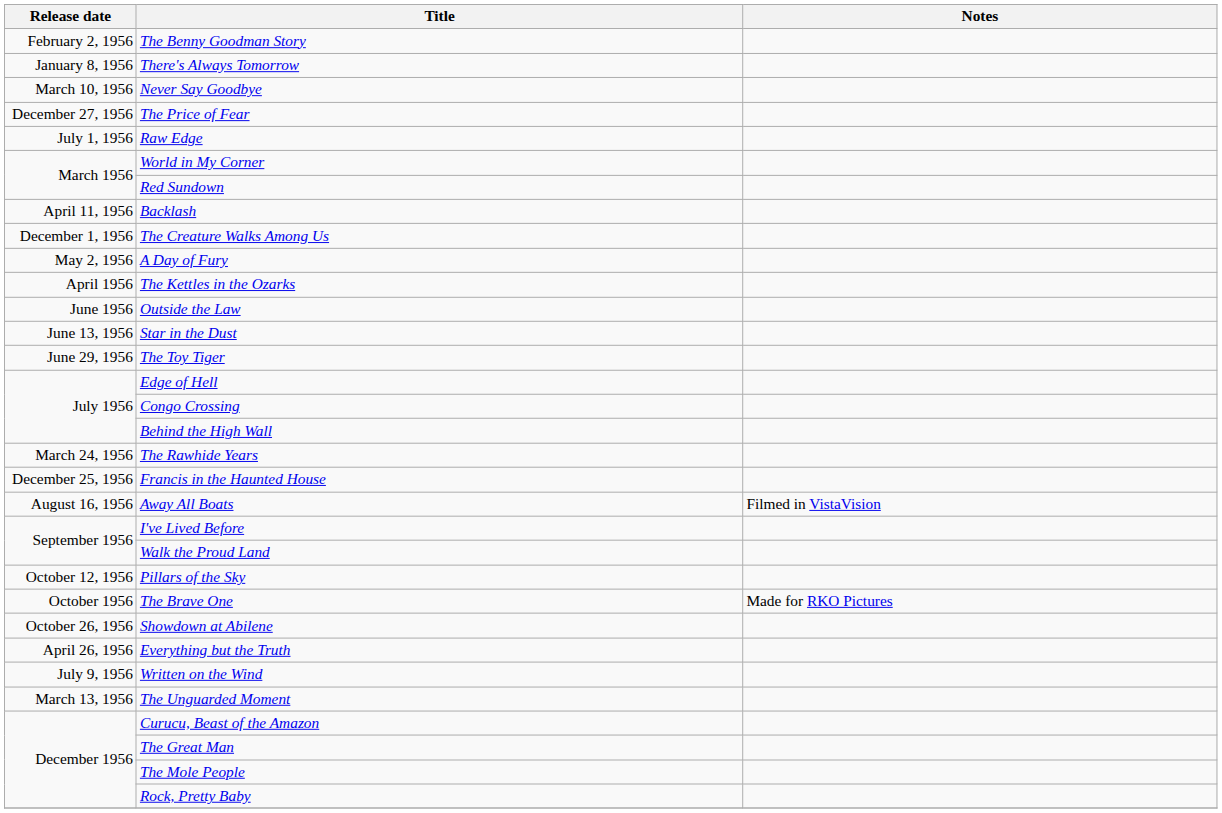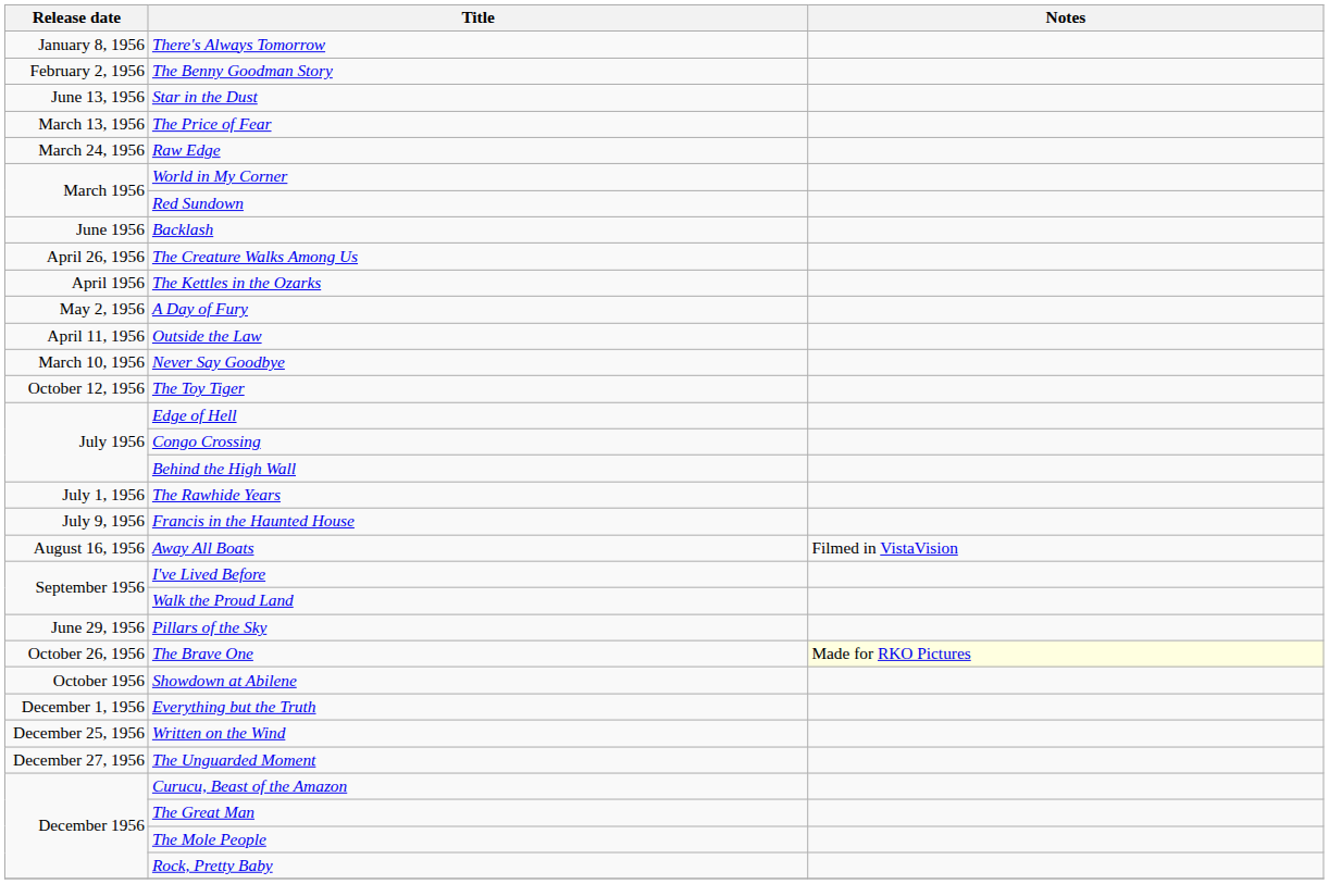rows swapped: There's Always Tomorrow <-> The Benny Goodman Story
rows swapped: Never Say Goodbye <-> Star in the Dust
The Price of Fear | Release date: December 27, 1956 -> March 13, 1956
Raw Edge | Release date: July 1, 1956 -> March 24, 1956
Backlash | Release date: April 11, 1956 -> June 1956
The Creature Walks Among Us | Release date: December 1, 1956 -> April 26, 1956
rows swapped: The Kettles in the Ozarks <-> A Day of Fury
Outside the Law | Release date: June 1956 -> April 11, 1956
The Toy Tiger | Release date: June 29, 1956 -> October 12, 1956
The Rawhide Years | Release date: March 24, 1956 -> July 1, 1956
Francis in the Haunted House | Release date: December 25, 1956 -> July 9, 1956
Pillars of the Sky | Release date: October 12, 1956 -> June 29, 1956
The Brave One | Release date: October 1956 -> October 26, 1956
The Brave One | Notes: no background -> lightyellow background
Showdown at Abilene | Release date: October 26, 1956 -> October 1956
Everything but the Truth | Release date: April 26, 1956 -> December 1, 1956
Written on the Wind | Release date: July 9, 1956 -> December 25, 1956
The Unguarded Moment | Release date: March 13, 1956 -> December 27, 1956
